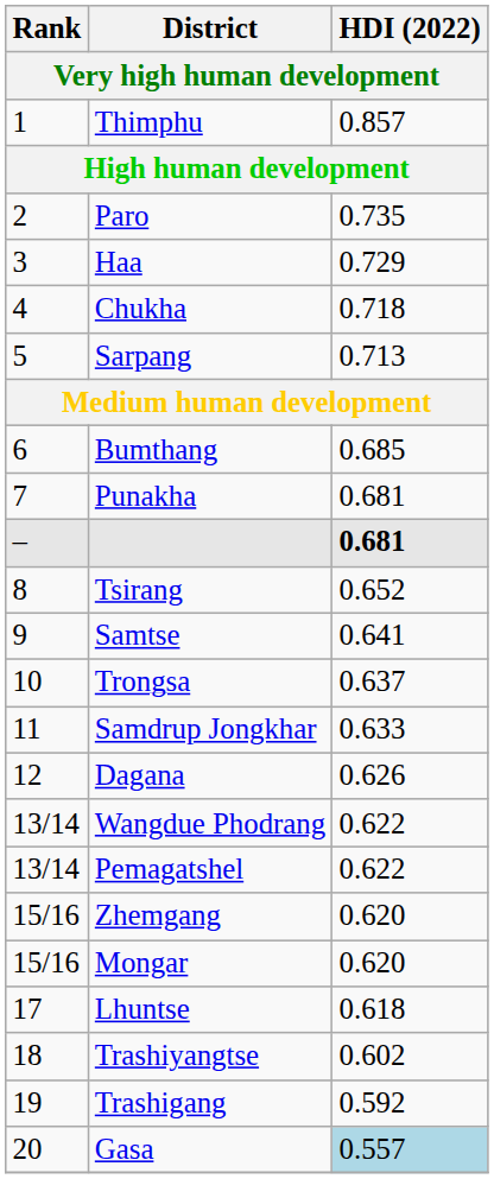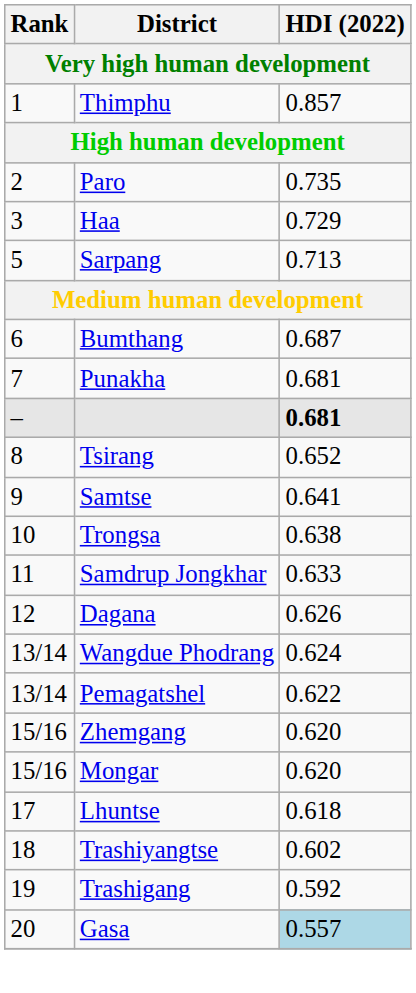- row: 4 | Chukha | 0.718
Bumthang | HDI (2022): 0.685 -> 0.687
Trongsa | HDI (2022): 0.637 -> 0.638
Wangdue Phodrang | HDI (2022): 0.622 -> 0.624
